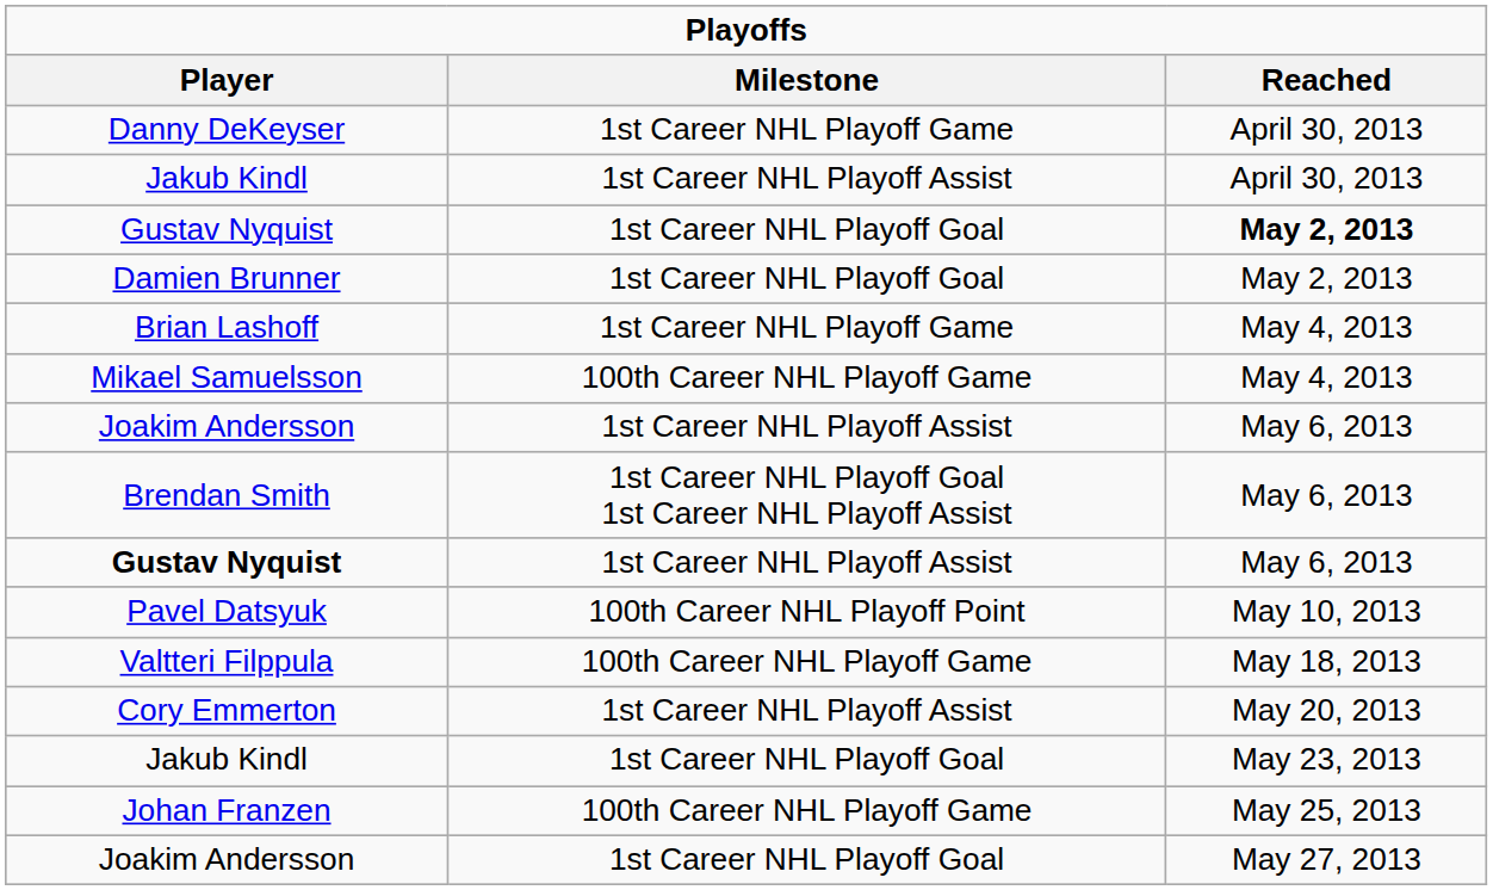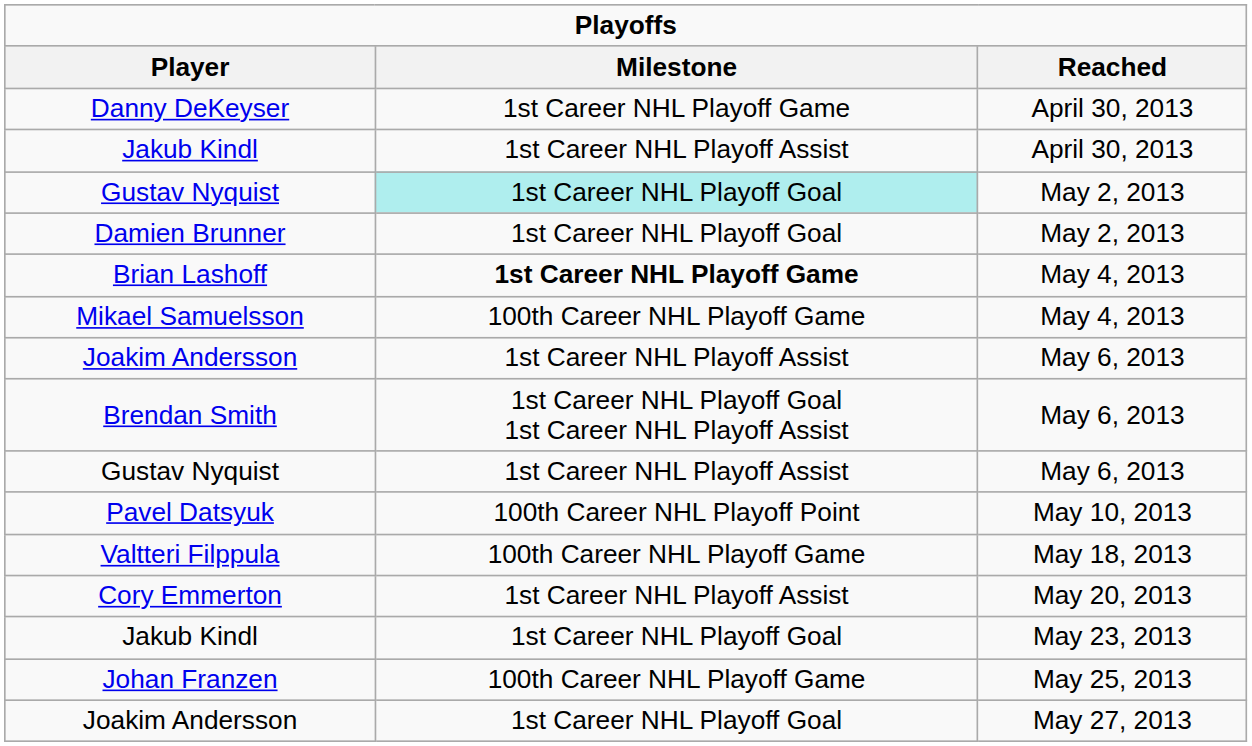row 5 | Milestone: no background -> paleturquoise background
row 5 | Reached: bold -> normal
row 7 | Milestone: normal -> bold
row 11 | Player: bold -> normal
